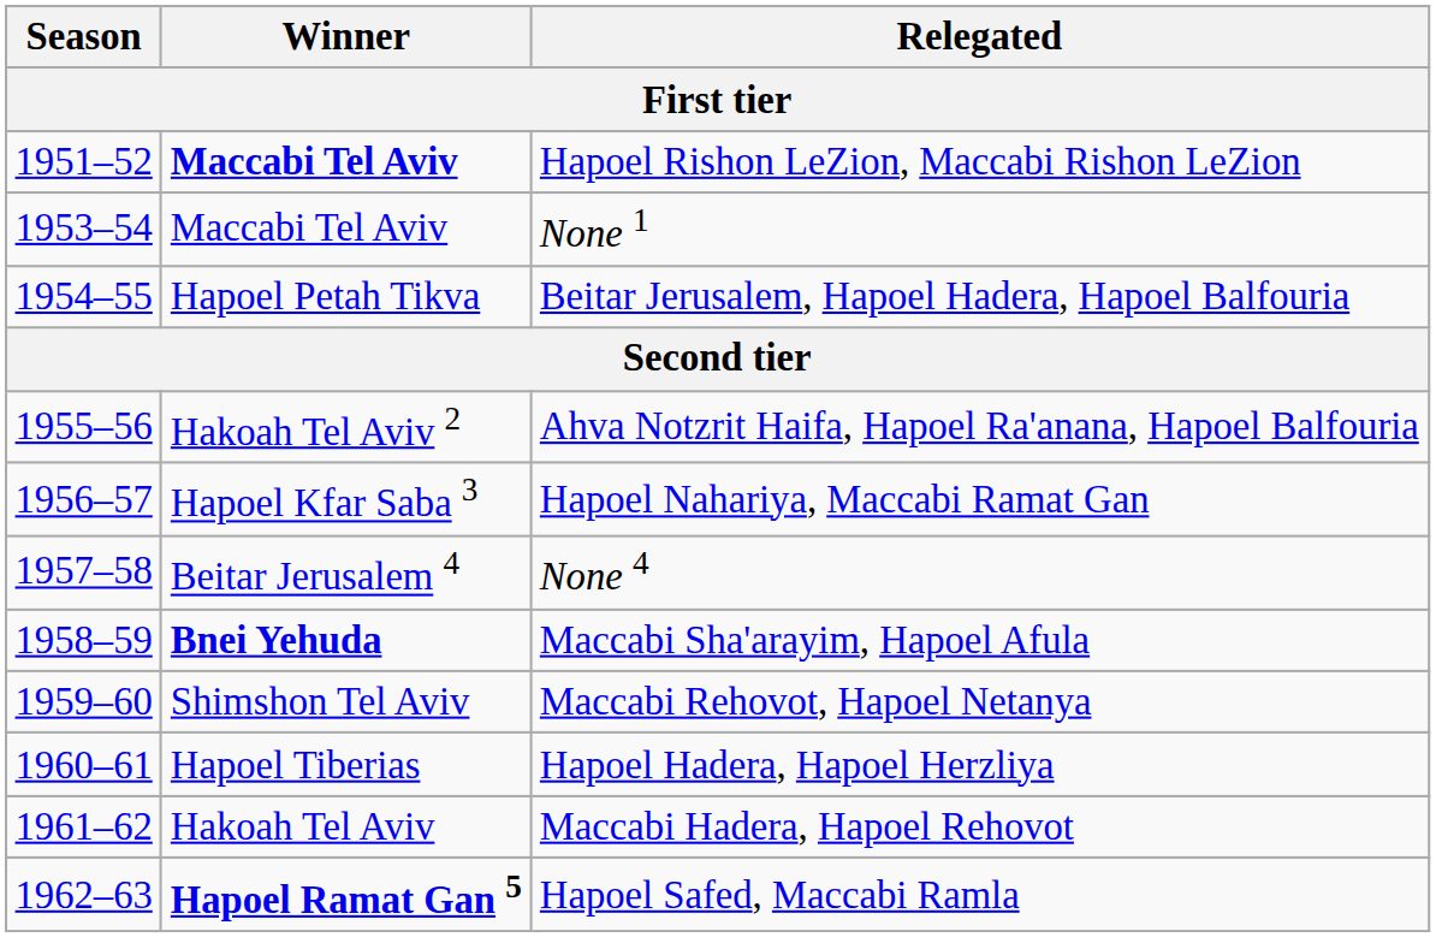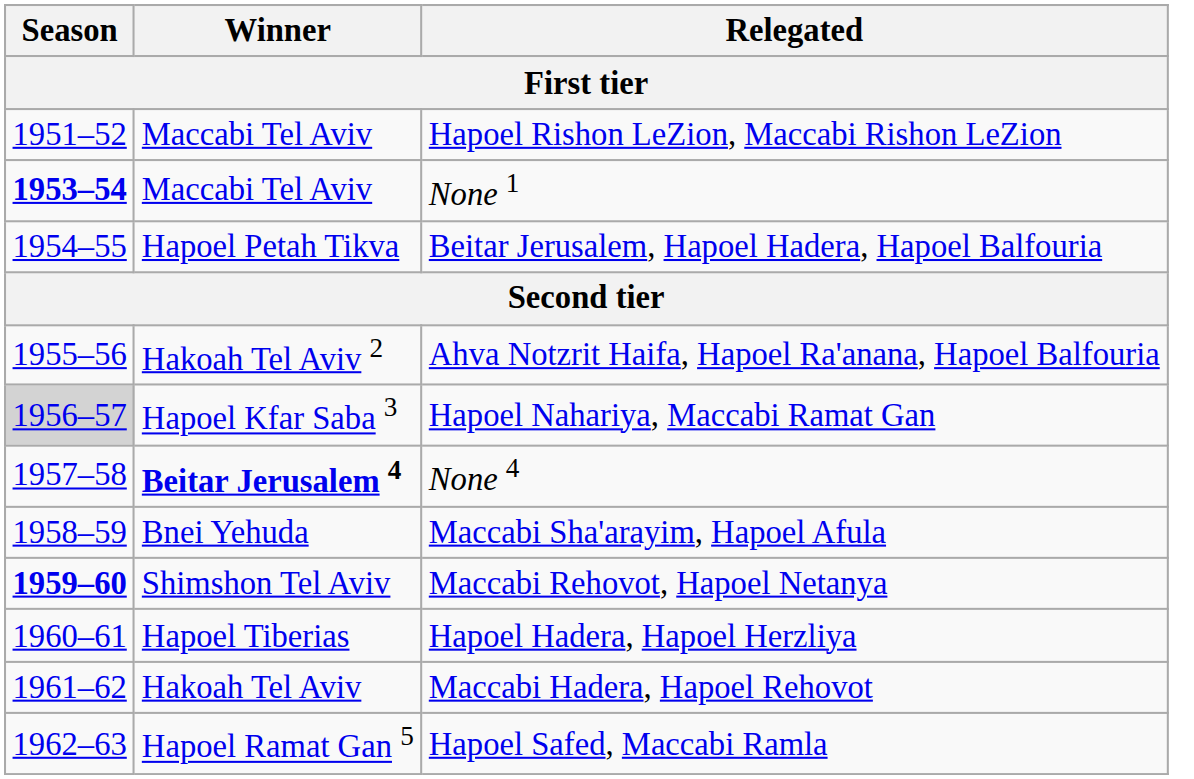Hapoel Rishon LeZion, Maccabi Rishon LeZion | Winner: bold -> normal
None 1 | Season: normal -> bold
Hapoel Nahariya, Maccabi Ramat Gan | Season: no background -> lightgrey background
None 4 | Winner: normal -> bold
Maccabi Sha'arayim, Hapoel Afula | Winner: bold -> normal
Maccabi Rehovot, Hapoel Netanya | Season: normal -> bold
Hapoel Safed, Maccabi Ramla | Winner: bold -> normal
